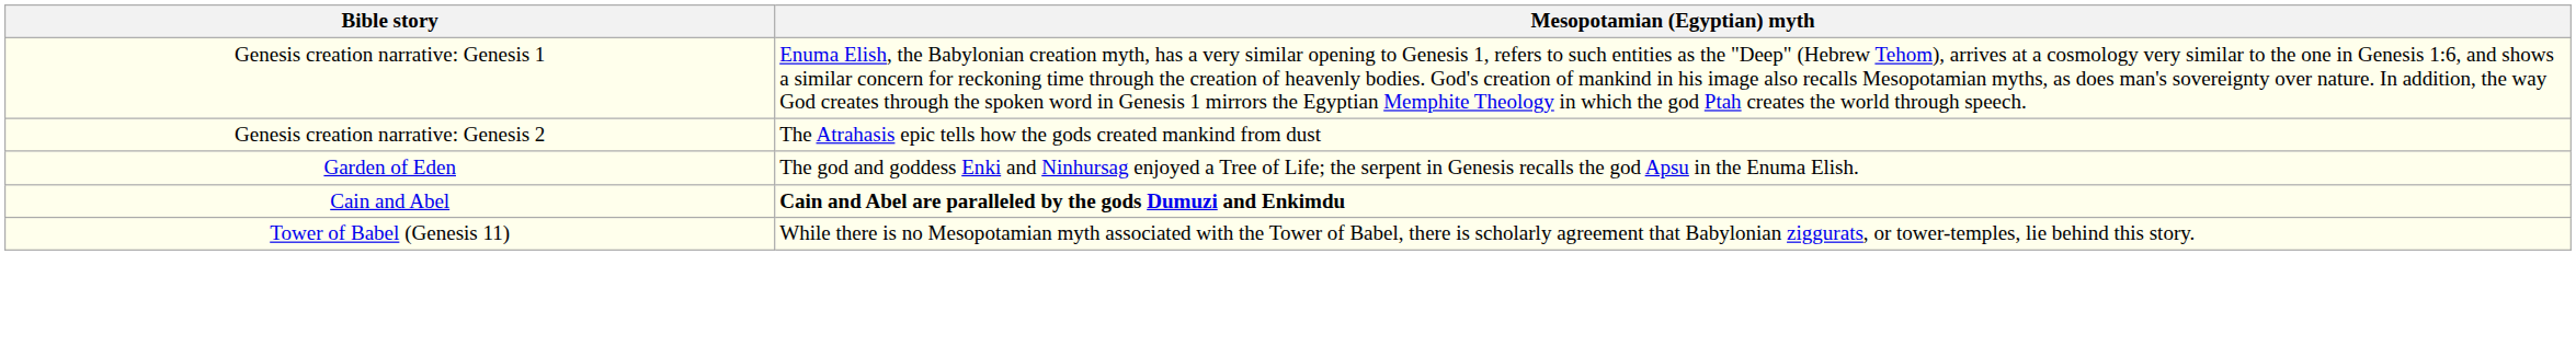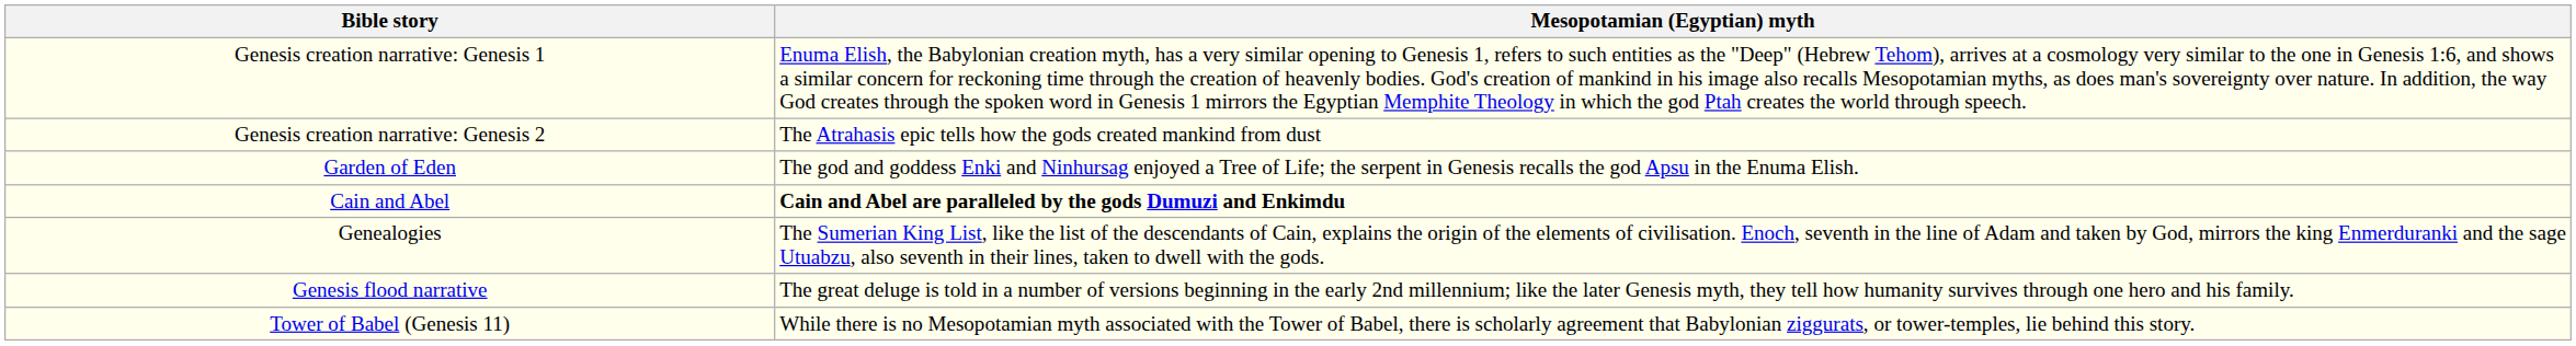+ row: Genealogies | The Sumerian King List, like the list of the descendants of Cain, explains the origin of the elements of civilisation. Enoch, seventh in the line of Adam and taken by God, mirrors the king Enmerduranki and the sage Utuabzu, also seventh in their lines, taken to dwell with the gods.
+ row: Genesis flood narrative | The great deluge is told in a number of versions beginning in the early 2nd millennium; like the later Genesis myth, they tell how humanity survives through one hero and his family.
